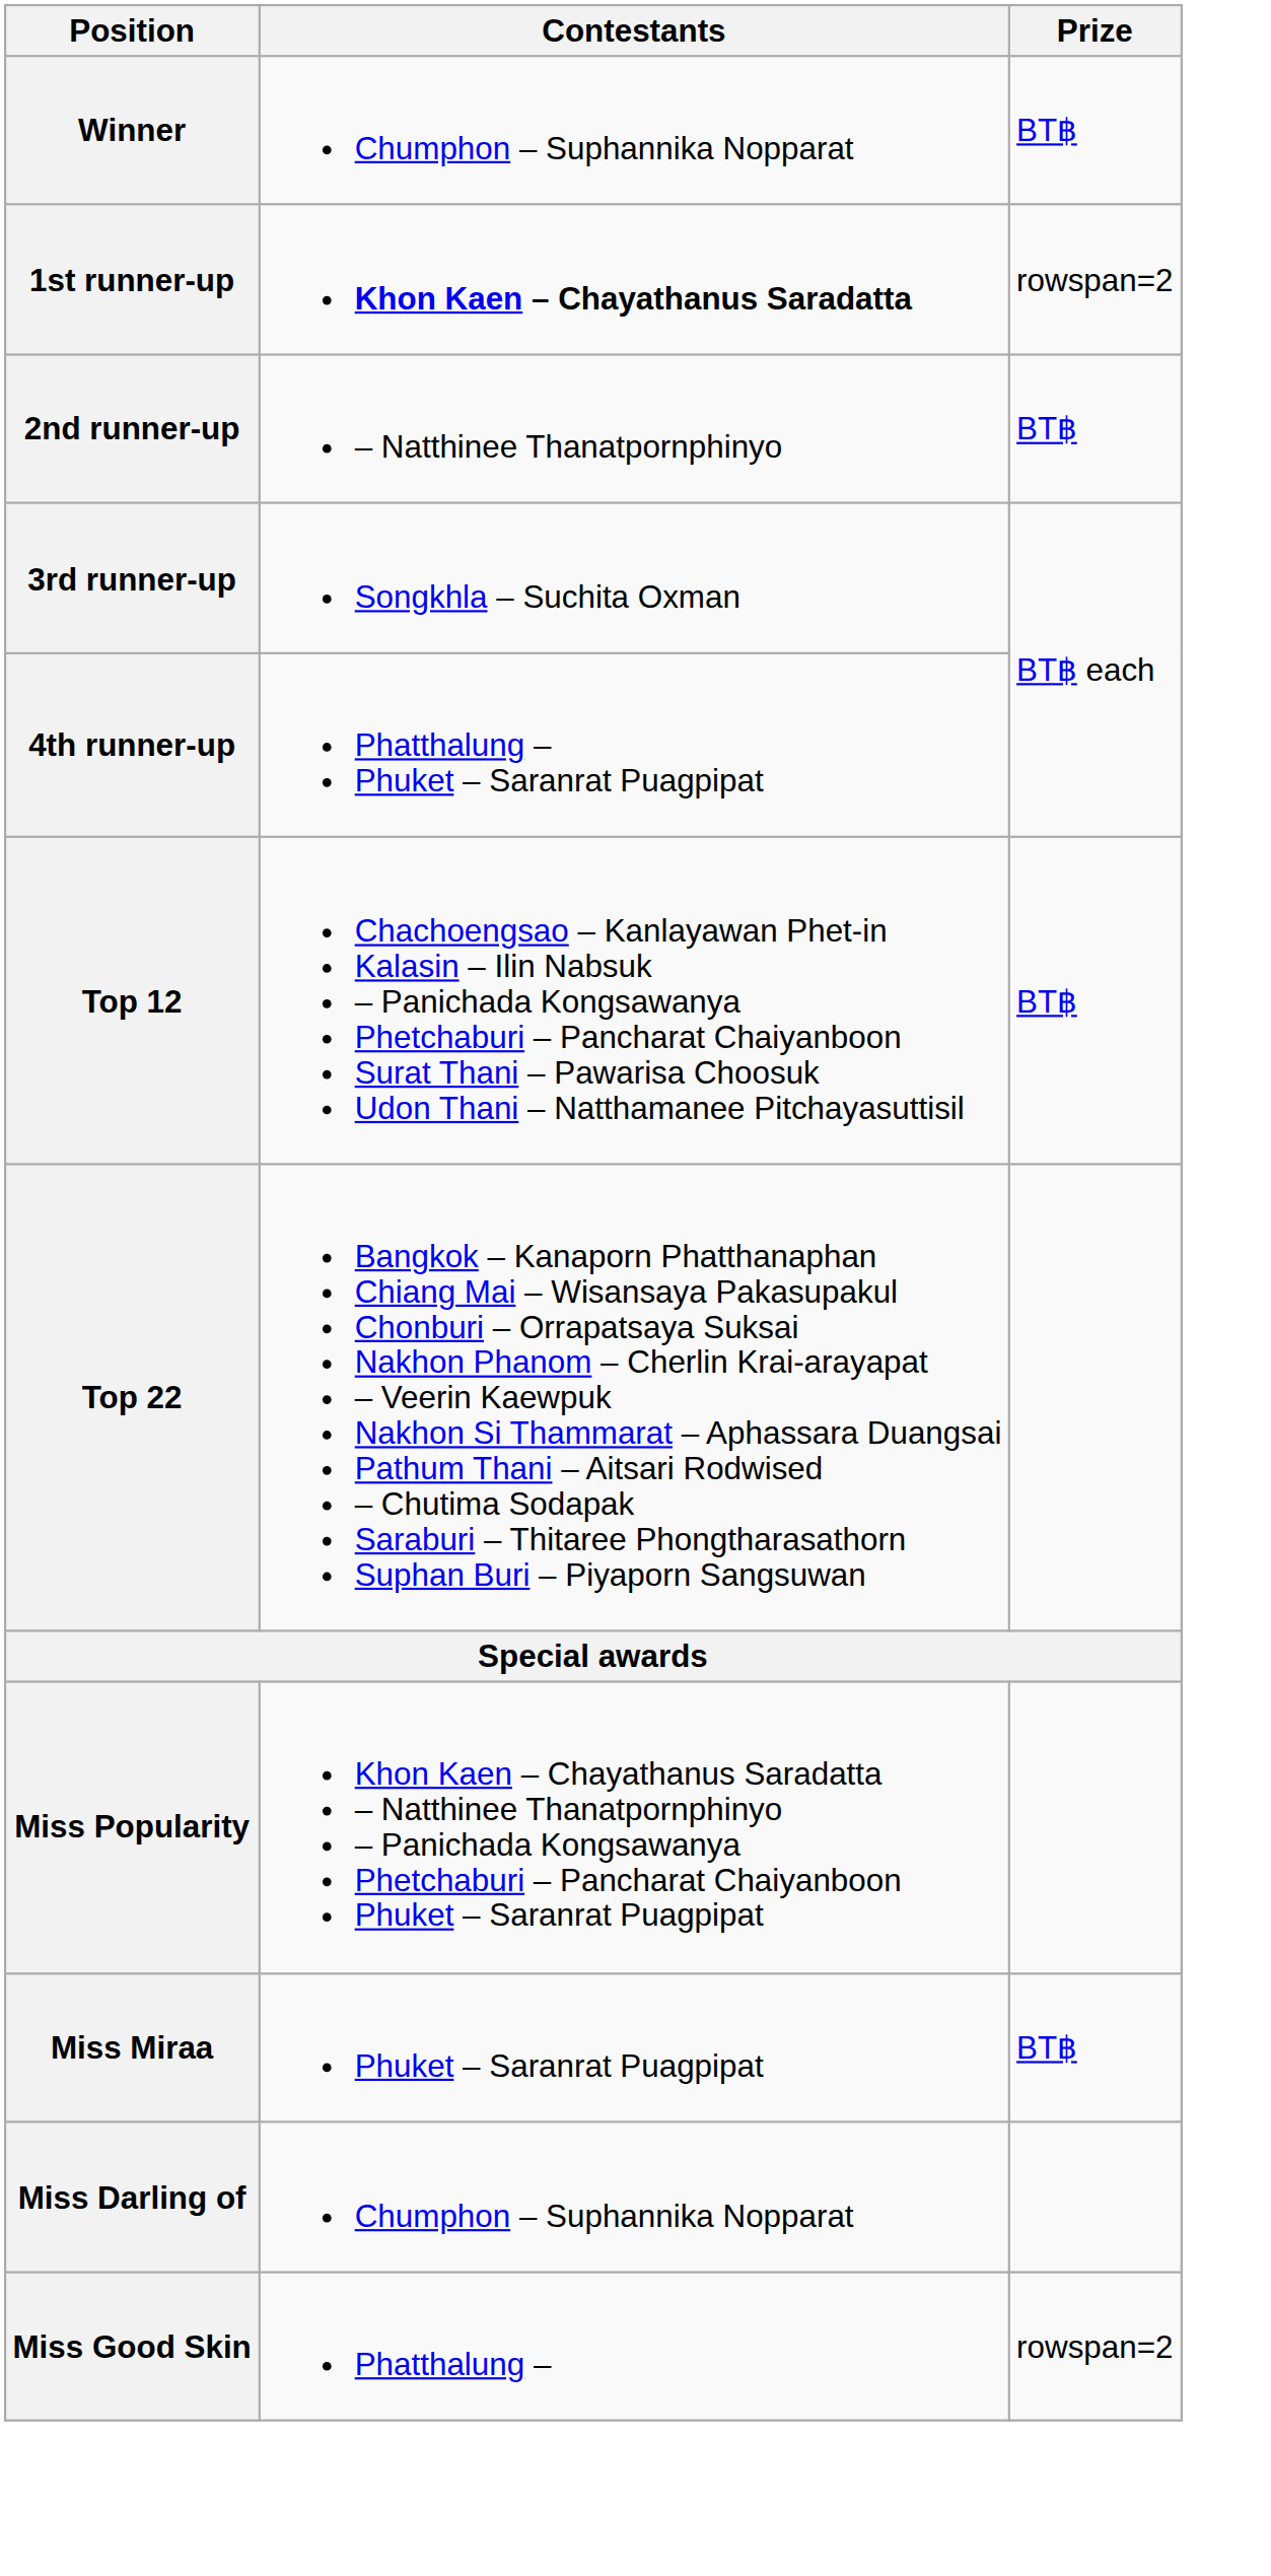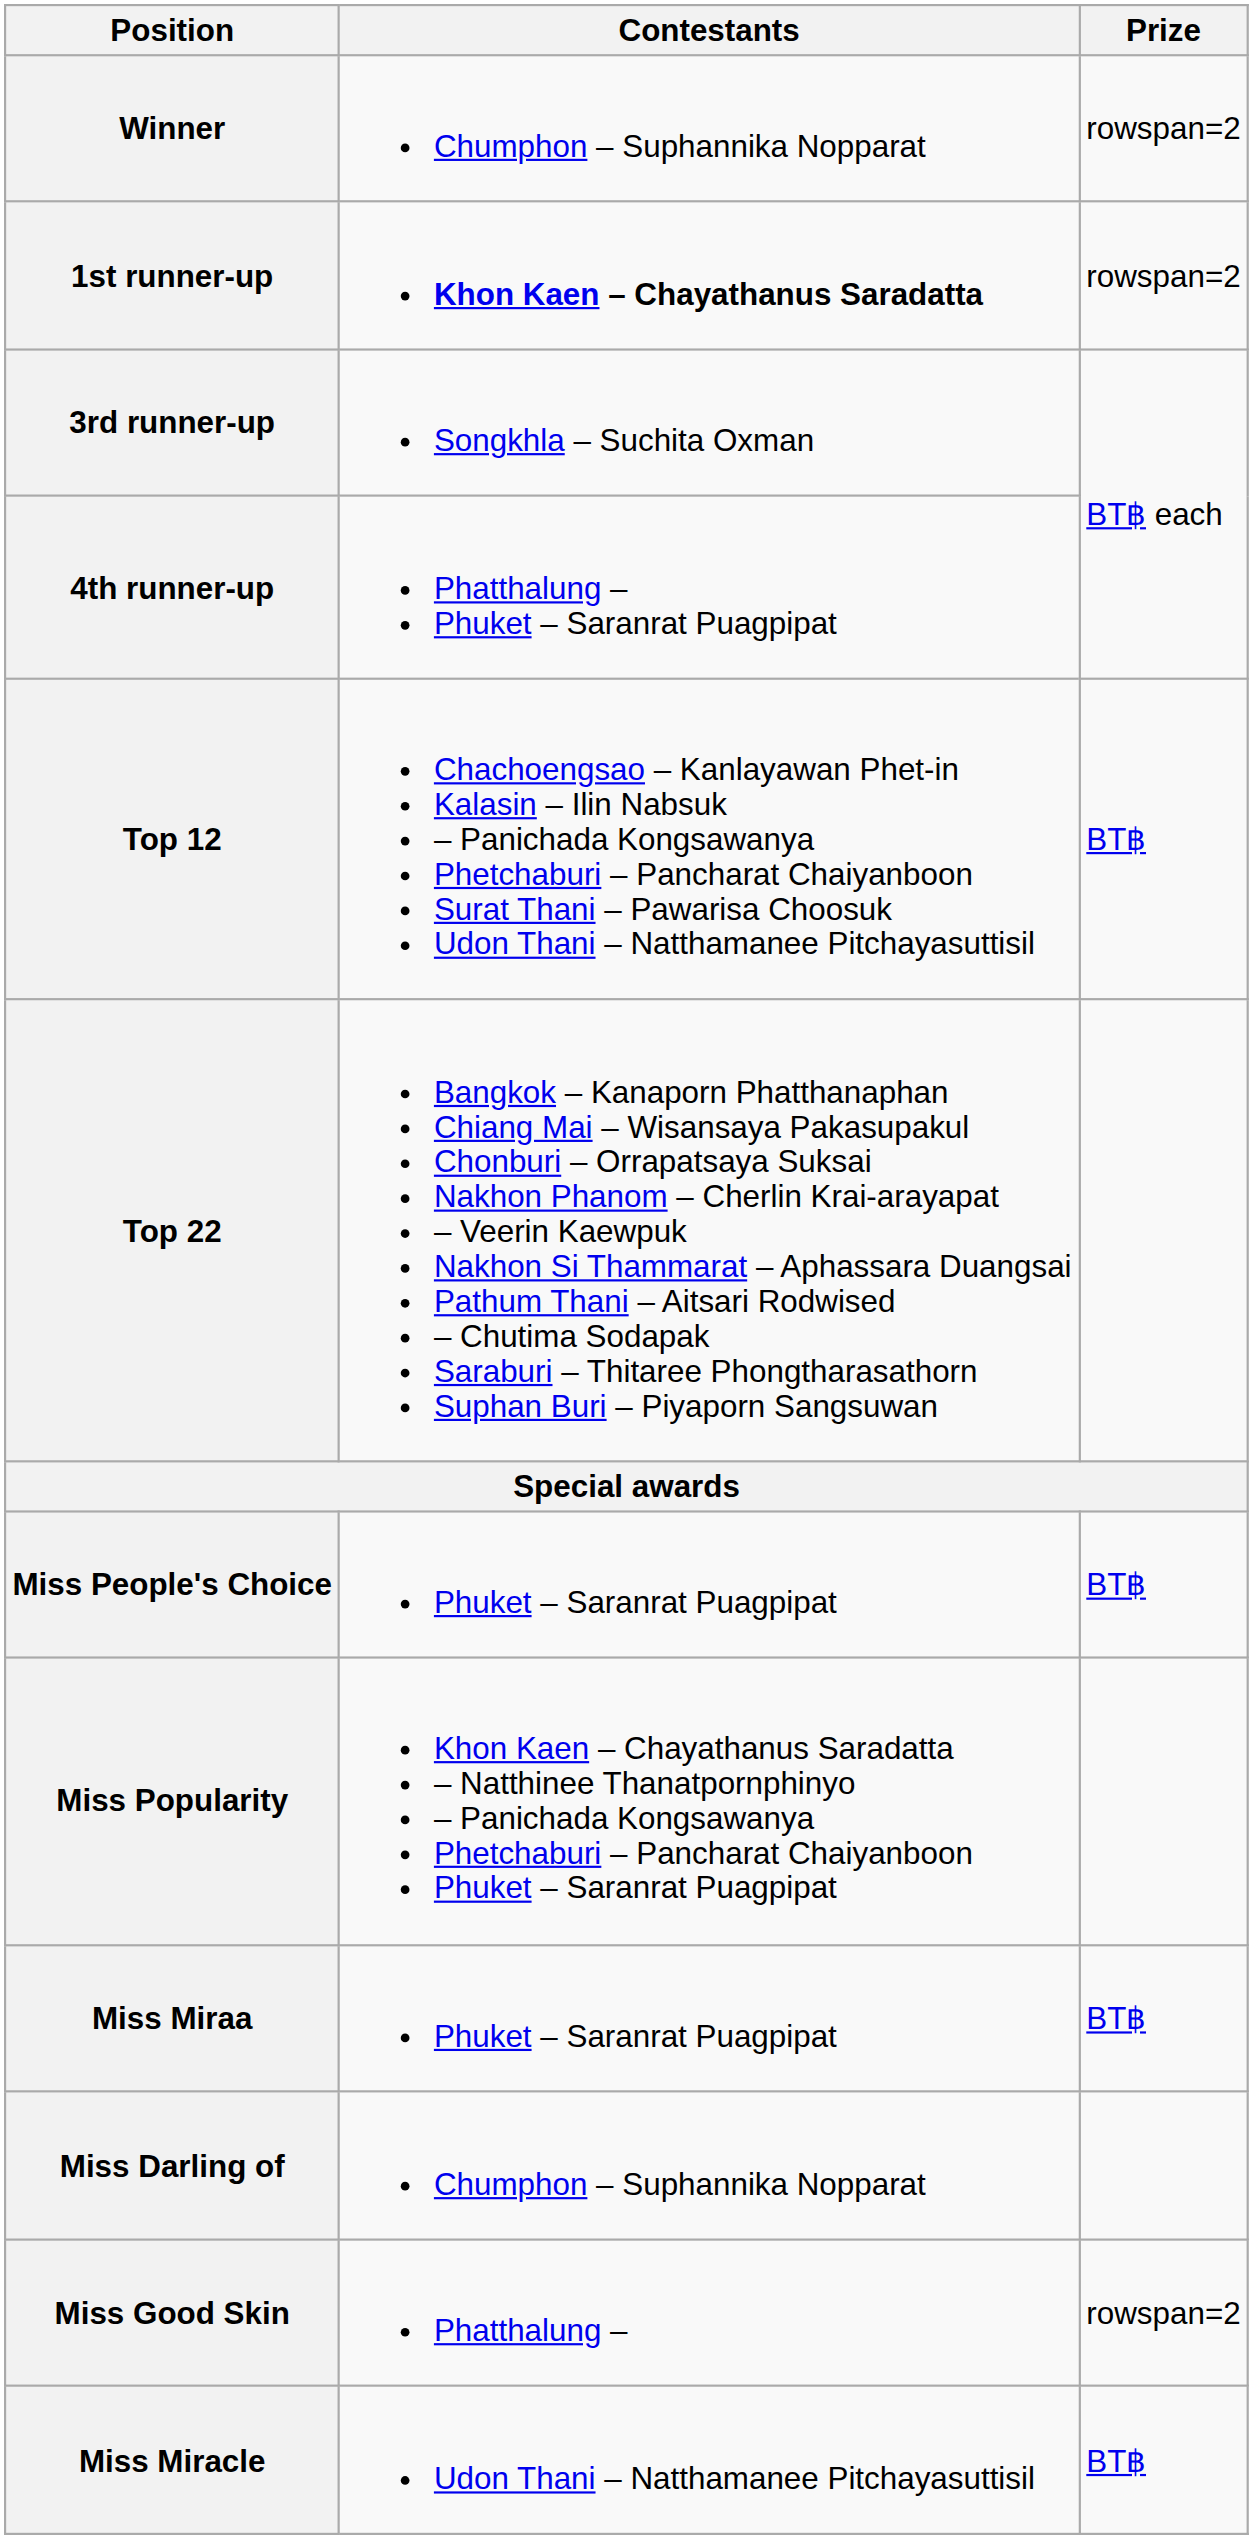Winner | Prize: BT฿ -> rowspan=2
- row: 2nd runner-up | – Natthinee Thanatpornphinyo | BT฿
+ row: Miss People's Choice | Phuket – Saranrat Puagpipat | BT฿
+ row: Miss Miracle | Udon Thani – Natthamanee Pitchayasuttisil | BT฿
